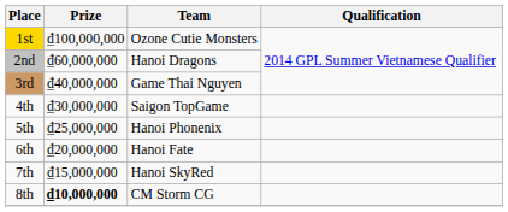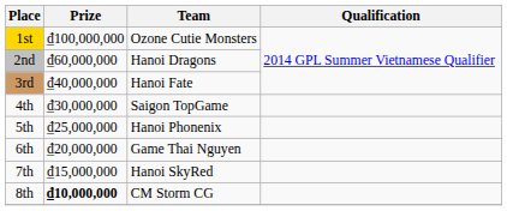3rd | Team: Game Thai Nguyen -> Hanoi Fate
6th | Team: Hanoi Fate -> Game Thai Nguyen
